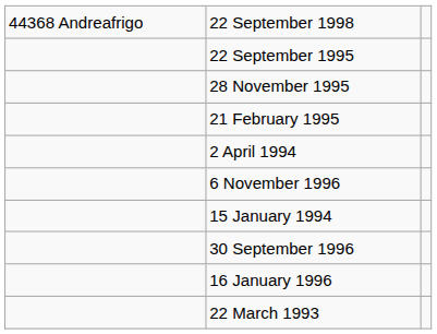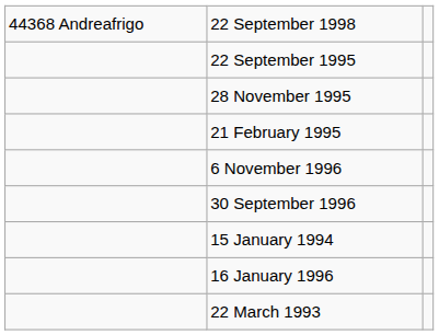- row: 2 April 1994
rows swapped: 30 September 1996 <-> 15 January 1994
